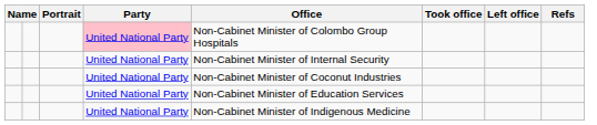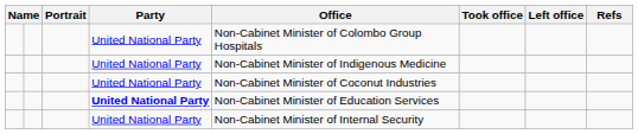row 2 | Party: pink background -> no background
row 3 | Office: Non-Cabinet Minister of Internal Security -> Non-Cabinet Minister of Indigenous Medicine
row 5 | Party: normal -> bold
row 6 | Office: Non-Cabinet Minister of Indigenous Medicine -> Non-Cabinet Minister of Internal Security
